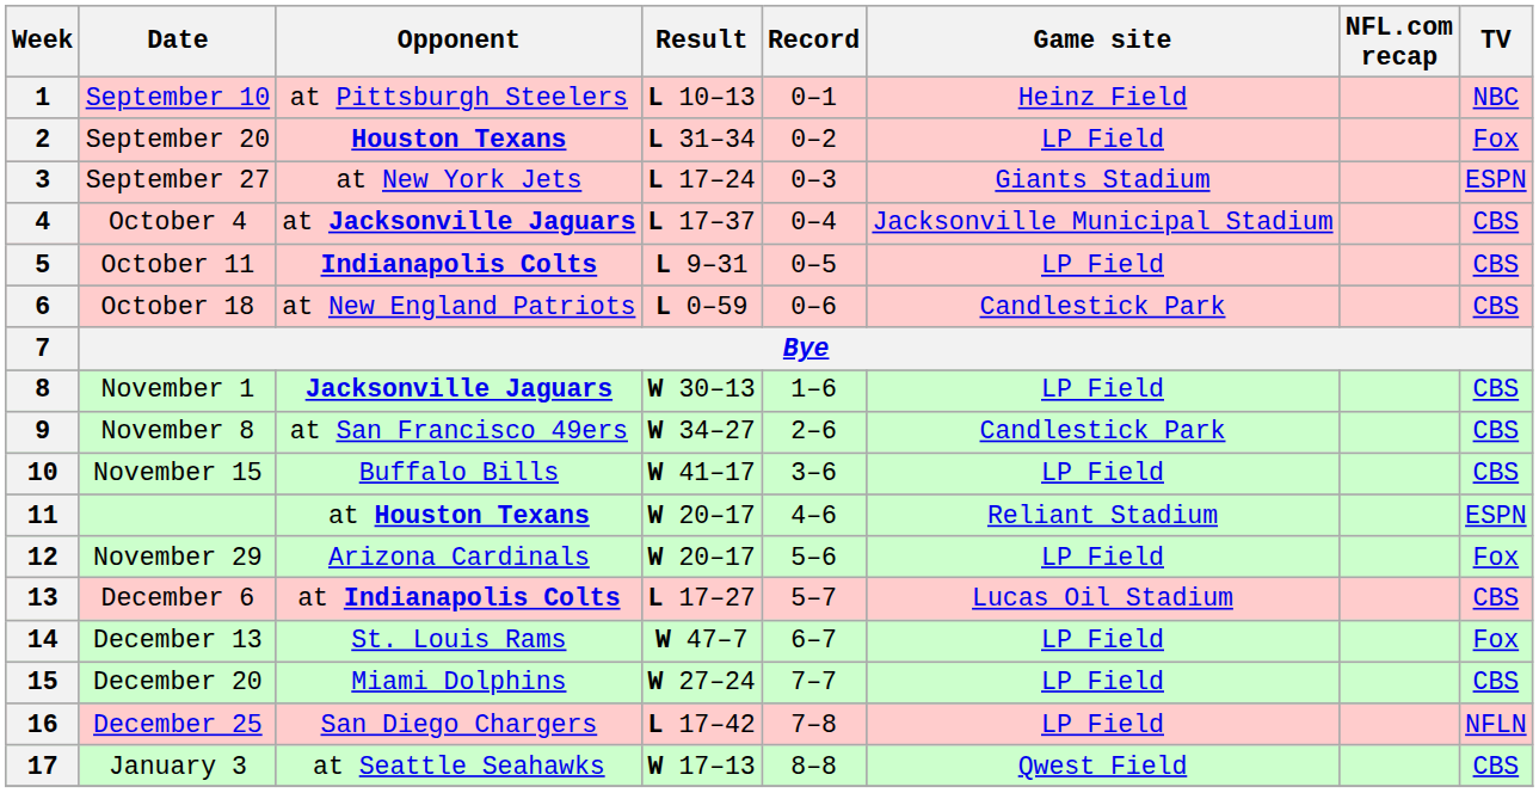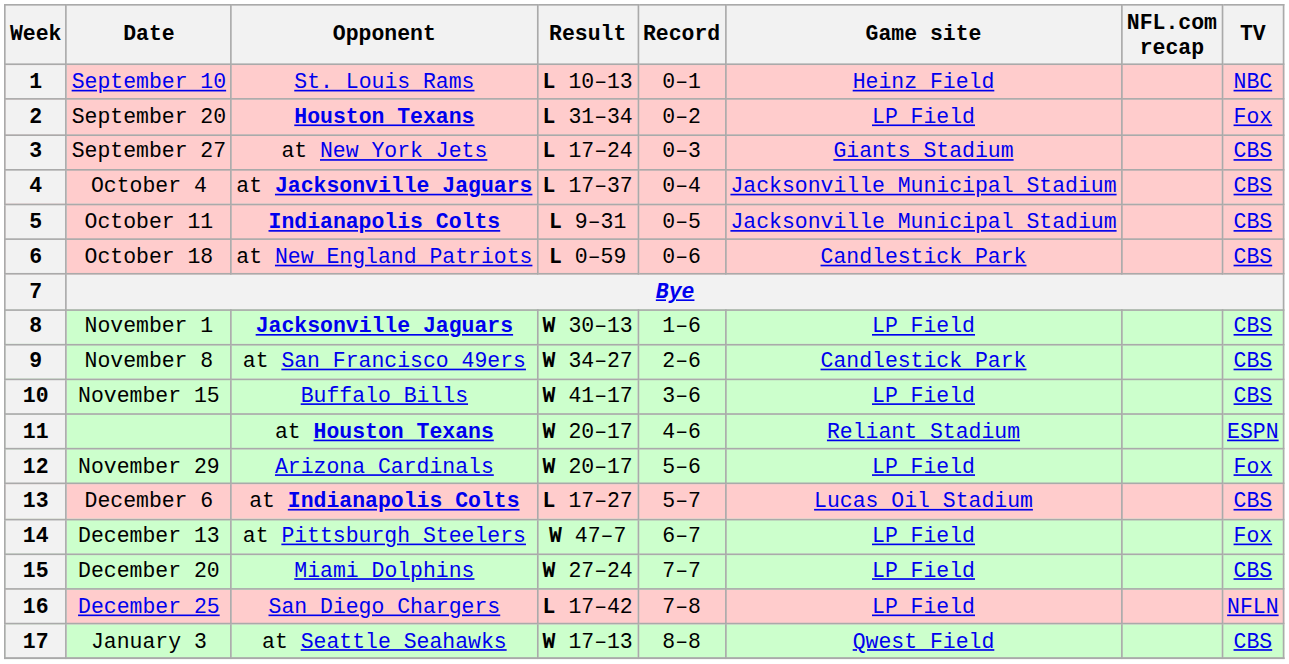1 | Opponent: at Pittsburgh Steelers -> St. Louis Rams
3 | TV: ESPN -> CBS
5 | Game site: LP Field -> Jacksonville Municipal Stadium
14 | Opponent: St. Louis Rams -> at Pittsburgh Steelers
